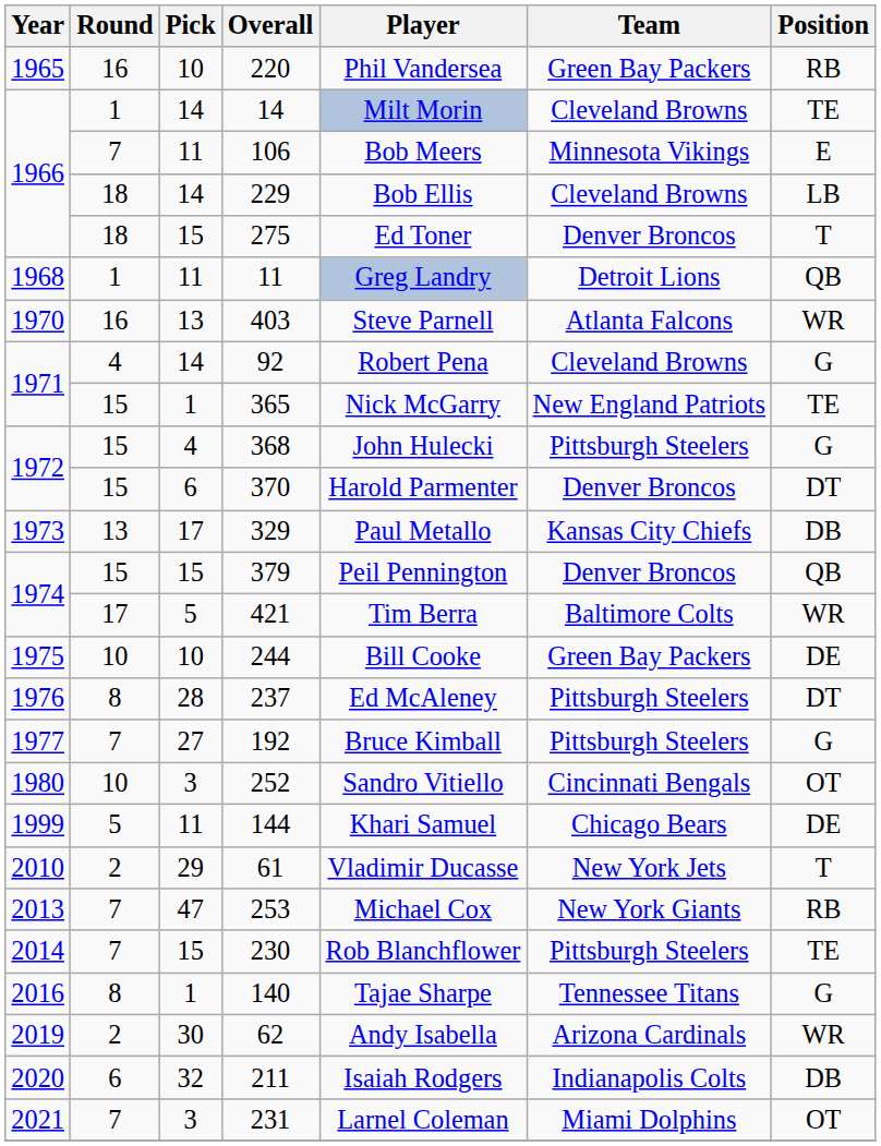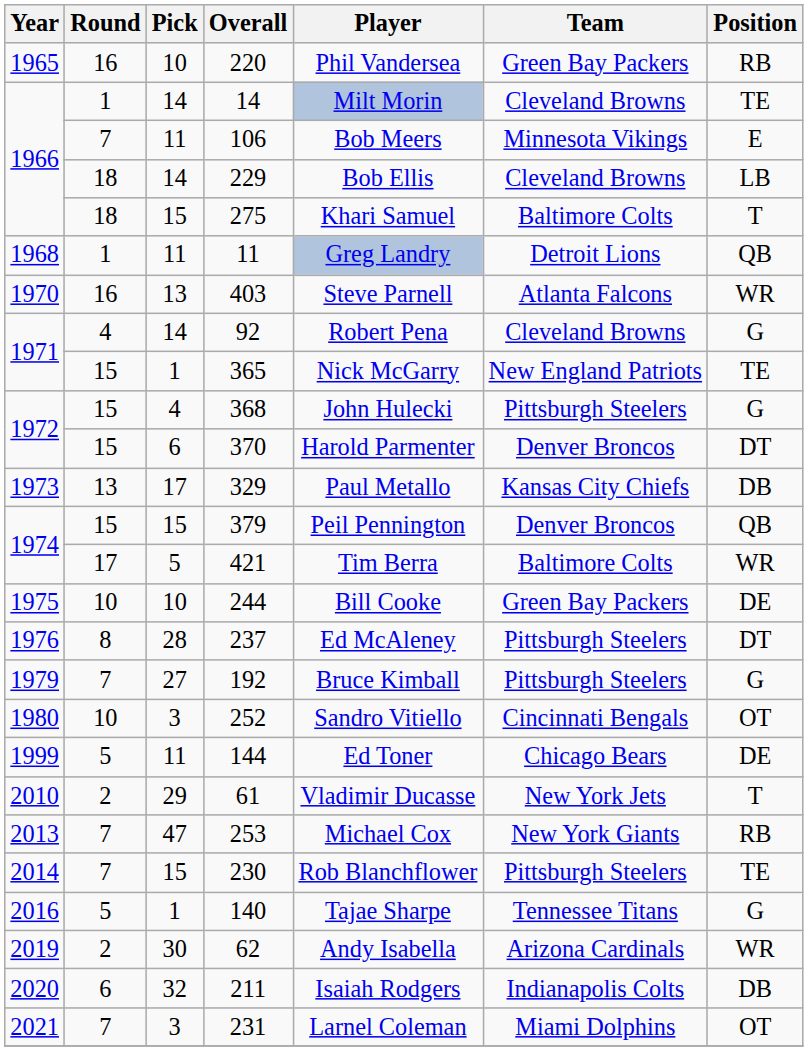275 | Player: Ed Toner -> Khari Samuel
275 | Team: Denver Broncos -> Baltimore Colts
192 | Year: 1977 -> 1979
144 | Player: Khari Samuel -> Ed Toner
140 | Round: 8 -> 5
